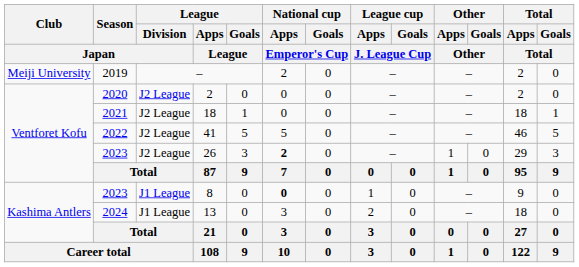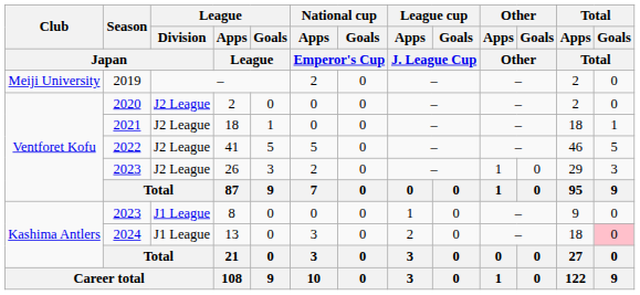26 | National cup / Apps / Emperor's Cup: bold -> normal
8 | National cup / Apps / Emperor's Cup: bold -> normal
13 | Total / Goals / Total: no background -> pink background
